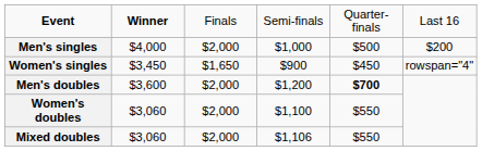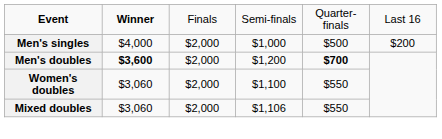- row: Women's singles | $3,450 | $1,650 | $900 | $450 | rowspan="4"
Men's doubles | column 2: normal -> bold
